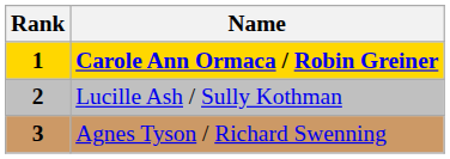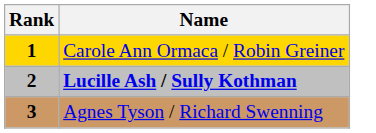Carole Ann Ormaca / Robin Greiner | Name: bold -> normal
Lucille Ash / Sully Kothman | Name: normal -> bold
